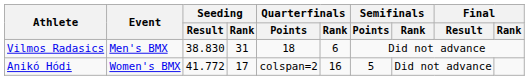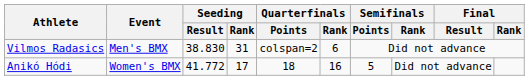Vilmos Radasics | Quarterfinals / Points: 18 -> colspan=2
Anikó Hódi | Quarterfinals / Points: colspan=2 -> 18
